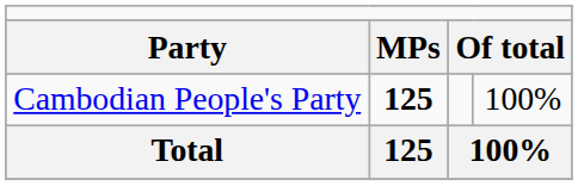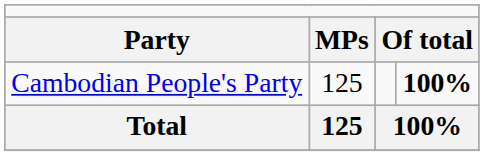Cambodian People's Party | column 2: bold -> normal
Cambodian People's Party | column 4: normal -> bold
